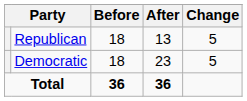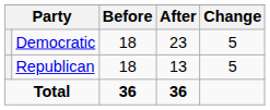rows swapped: Democratic <-> Republican
